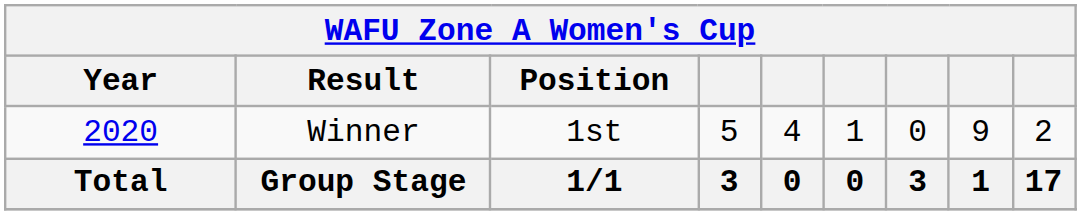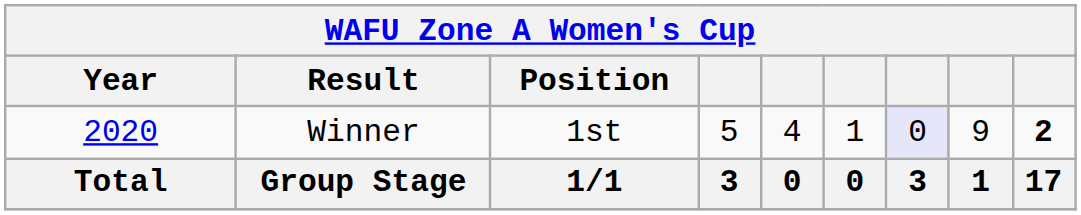Winner | column 7: no background -> lavender background
Winner | column 9: normal -> bold
